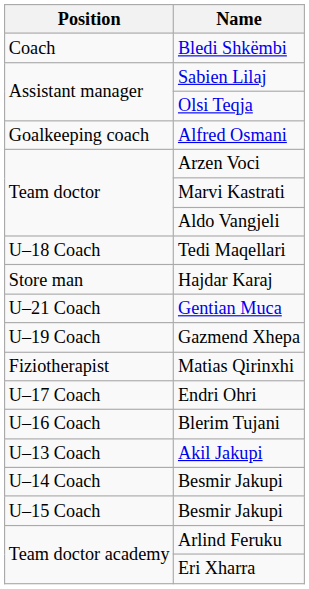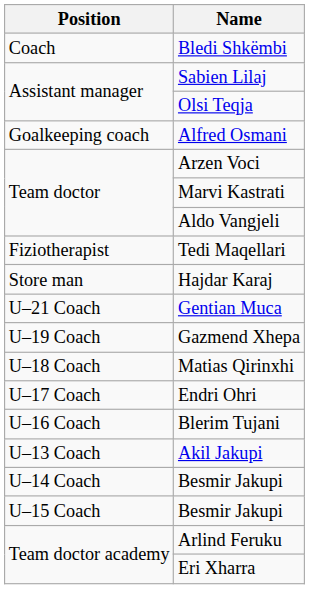row 9 | Position: U–18 Coach -> Fiziotherapist
row 13 | Position: Fiziotherapist -> U–18 Coach
